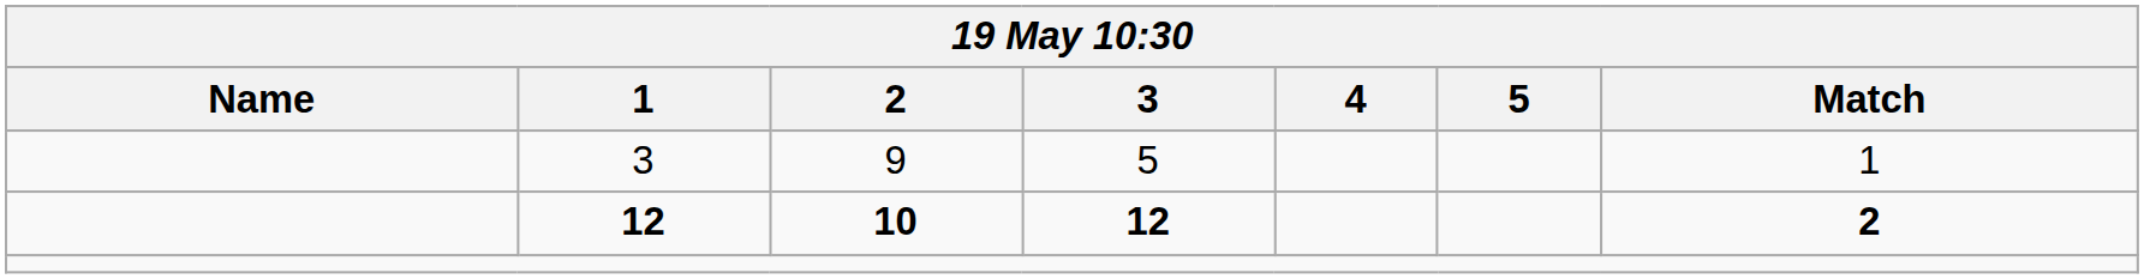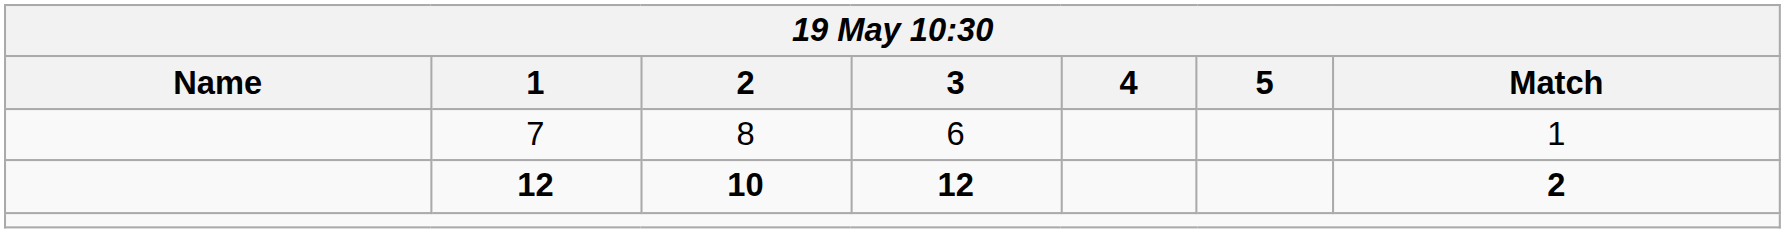row 3 | 1: 3 -> 7
row 3 | 2: 9 -> 8
row 3 | 3: 5 -> 6
